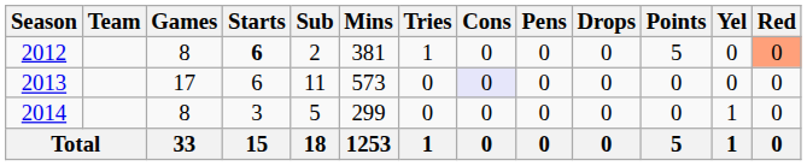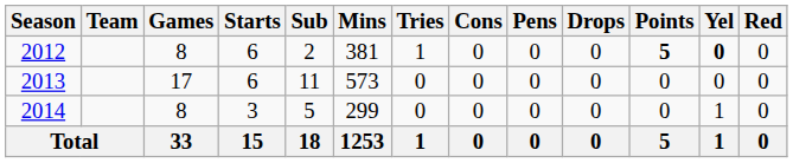2012 | Starts: bold -> normal
2012 | Points: normal -> bold
2012 | Yel: normal -> bold
2012 | Red: lightsalmon background -> no background
2013 | Cons: lavender background -> no background
